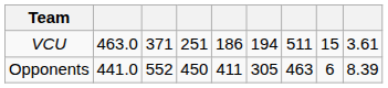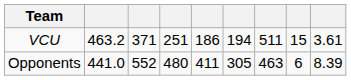VCU | column 2: 463.0 -> 463.2
Opponents | column 4: 450 -> 480
